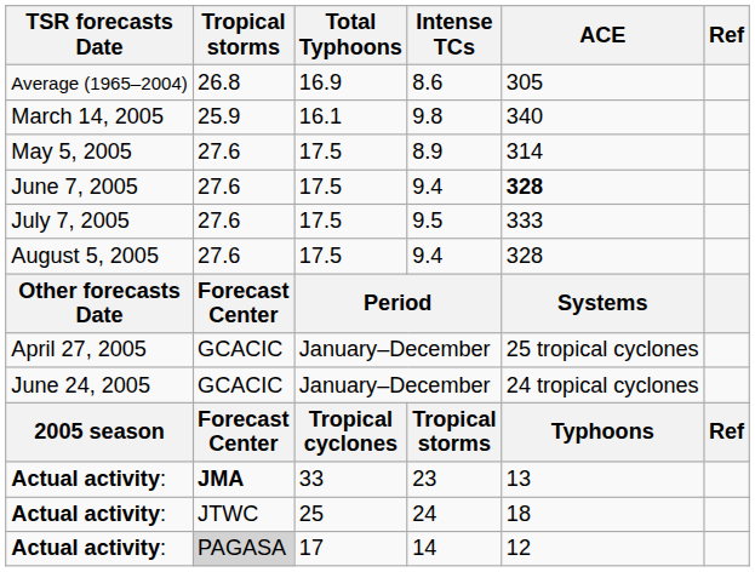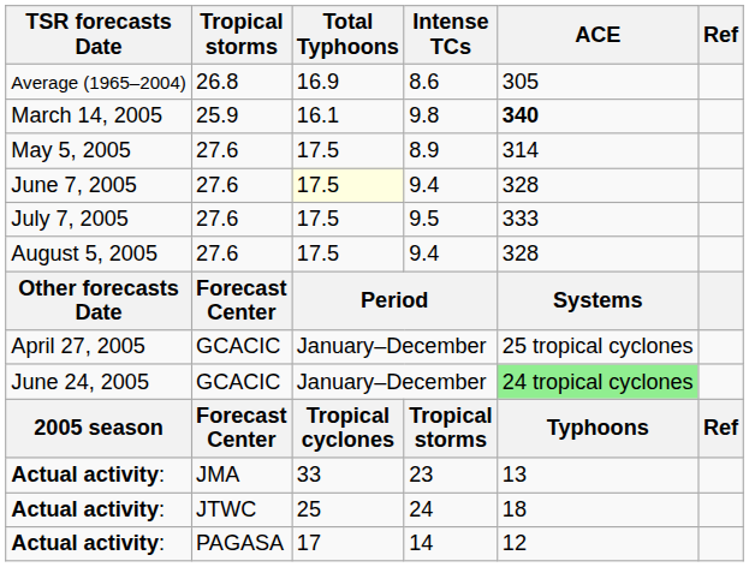March 14, 2005 | ACE: normal -> bold
June 7, 2005 | Total Typhoons: no background -> lightyellow background
June 7, 2005 | ACE: bold -> normal
June 24, 2005 | ACE: no background -> lightgreen background
Actual activity: / 23 | Tropical storms: bold -> normal
Actual activity: / 14 | Tropical storms: lightgrey background -> no background
